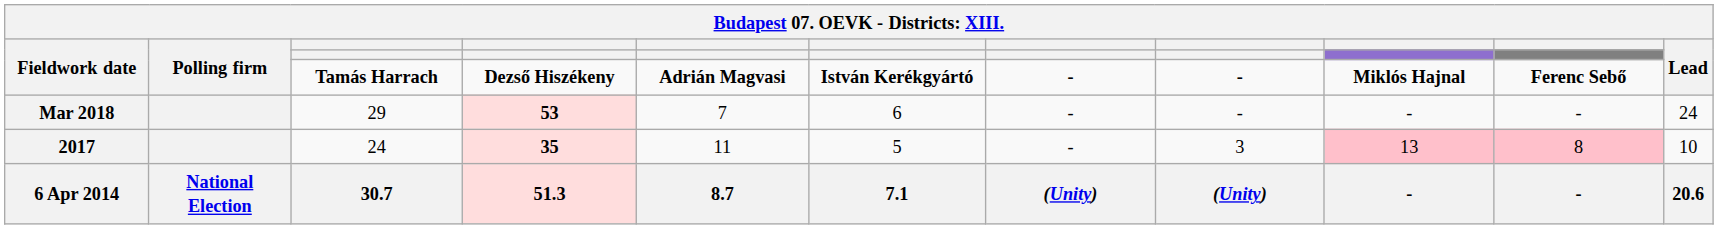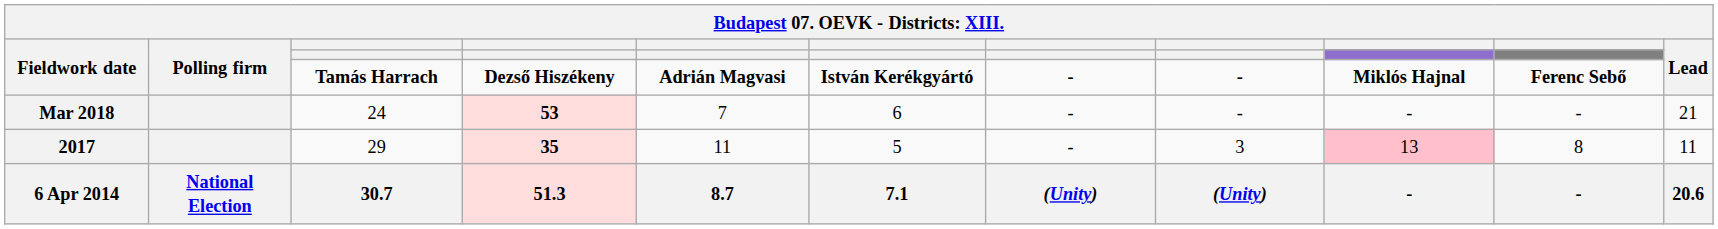Mar 2018 | column 3: 29 -> 24
Mar 2018 | Lead: 24 -> 21
2017 | column 3: 24 -> 29
2017 | column 10: pink background -> no background
2017 | Lead: 10 -> 11
